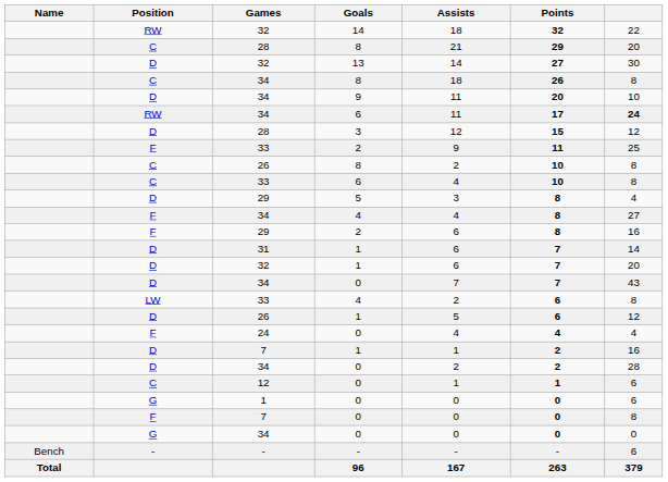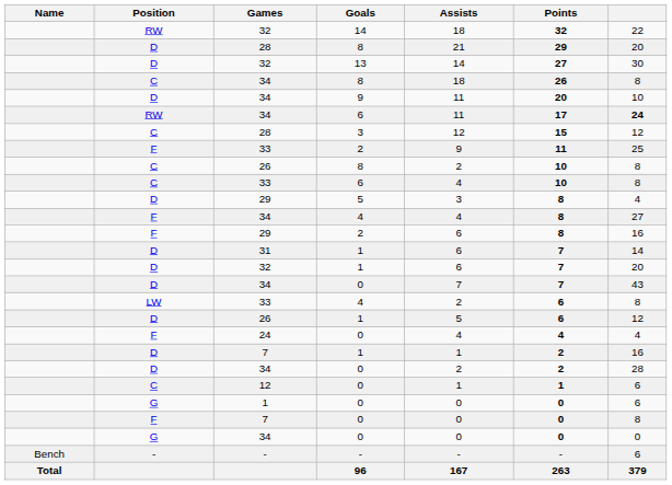28 / 8 | Position: C -> D
28 / 3 | Position: D -> C
